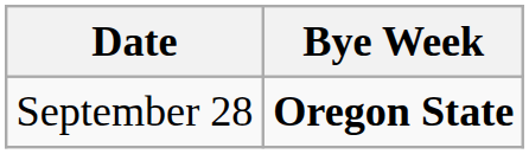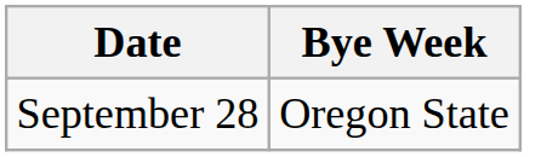September 28 | Bye Week: bold -> normal
